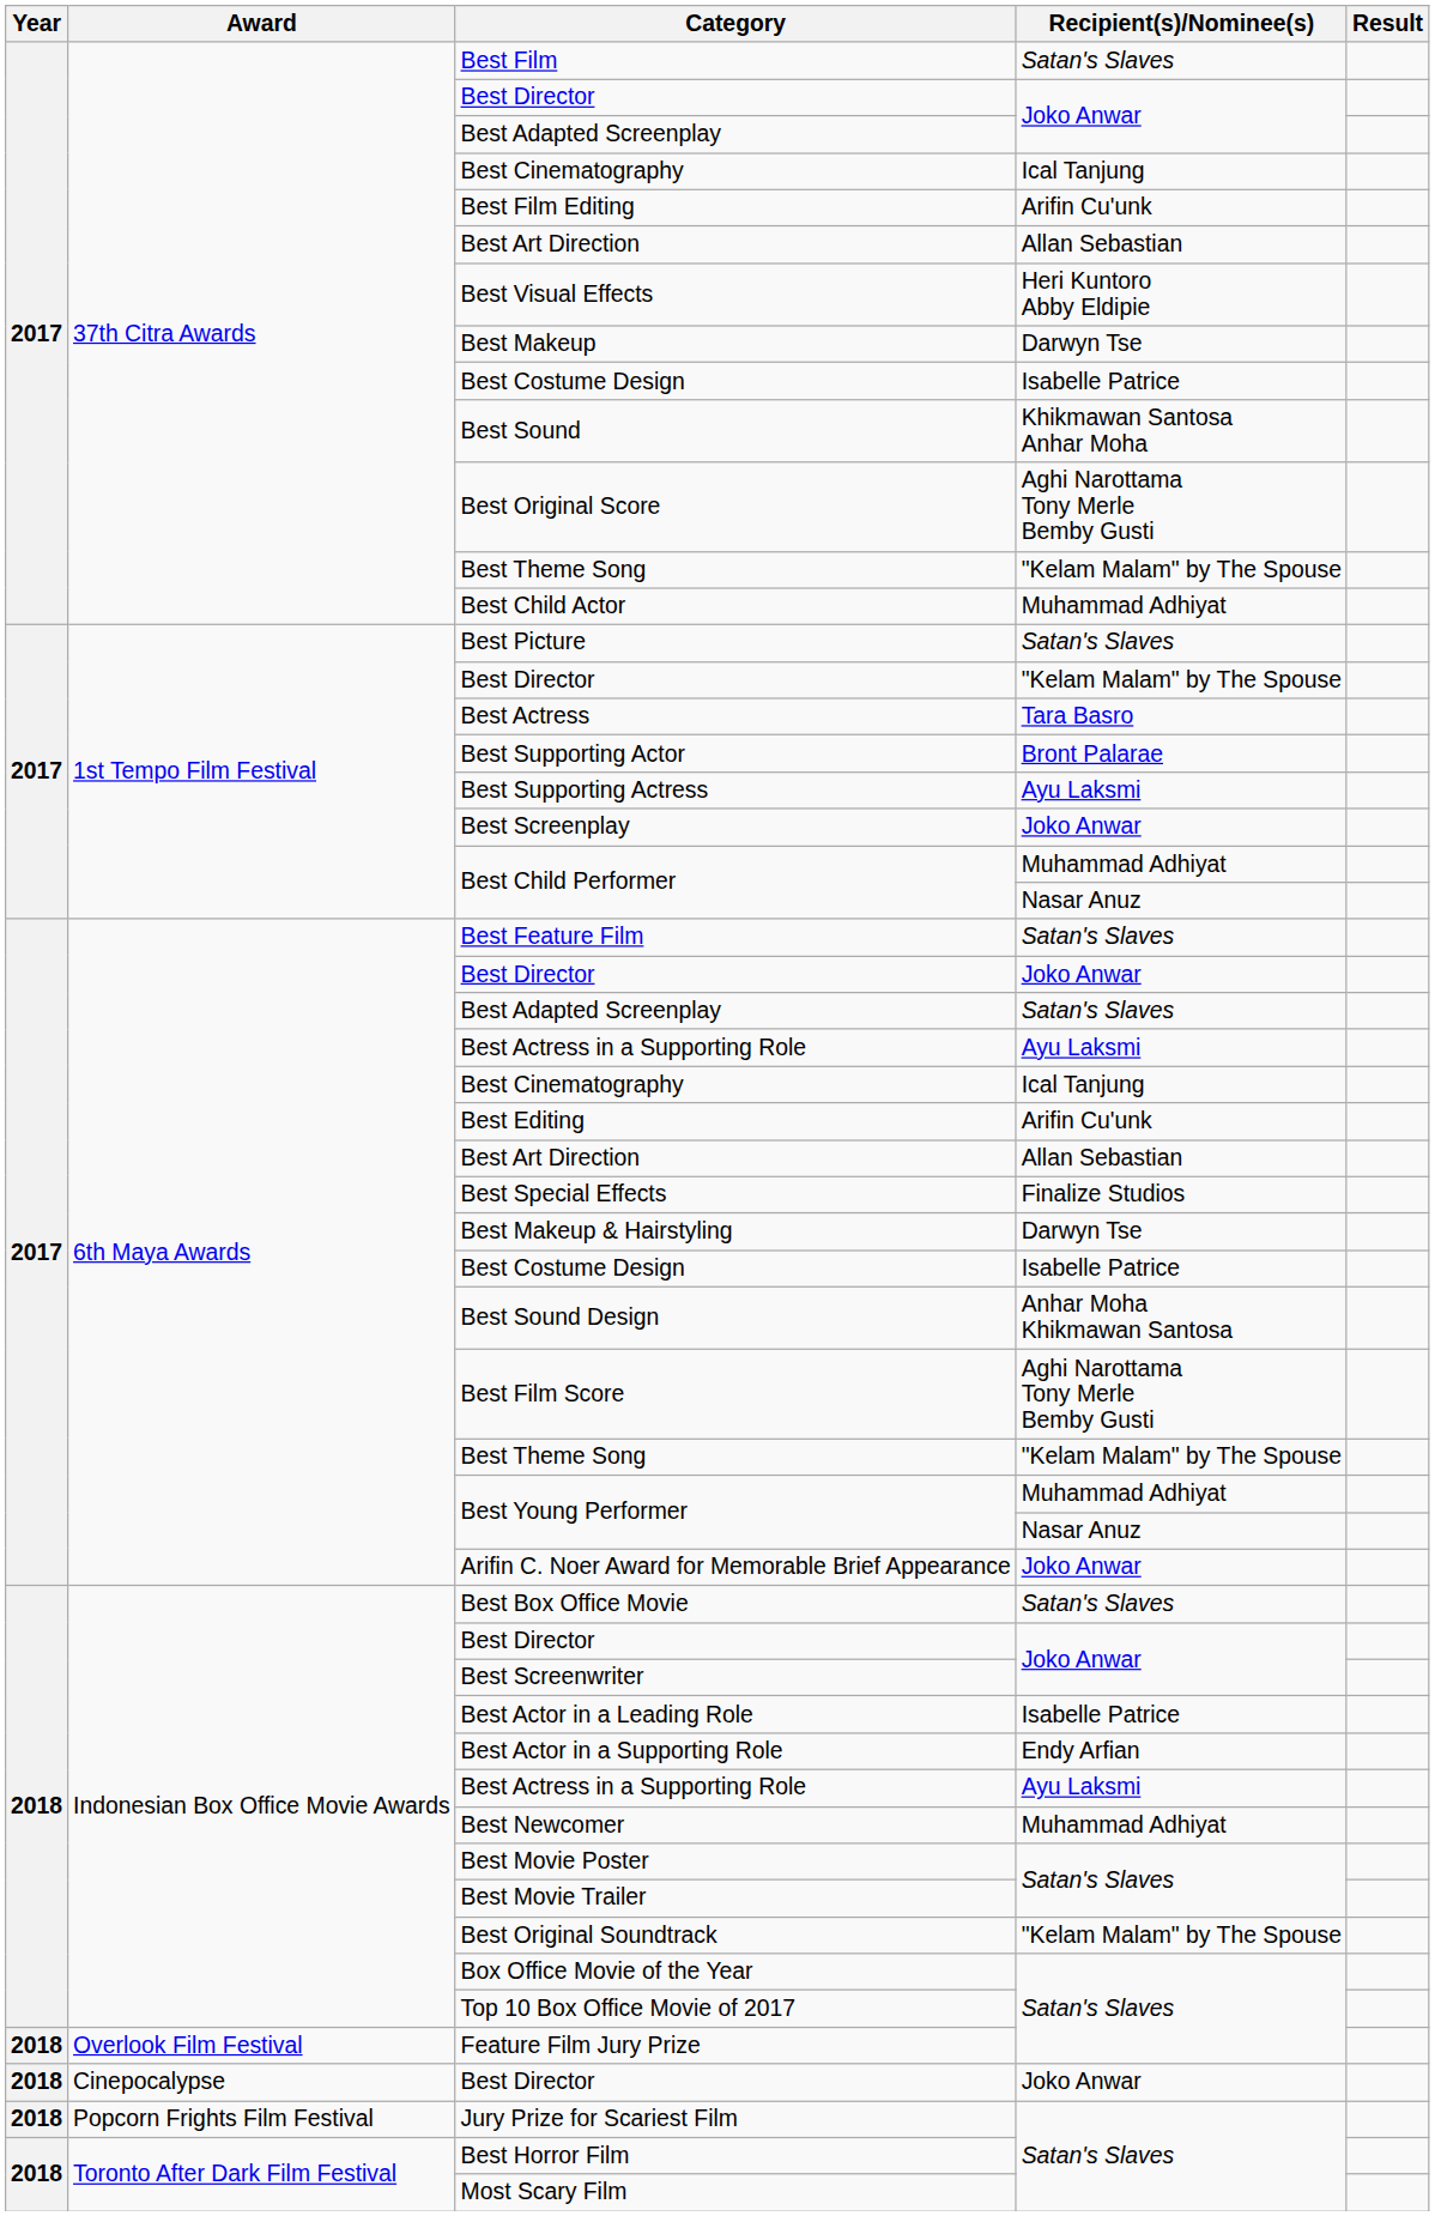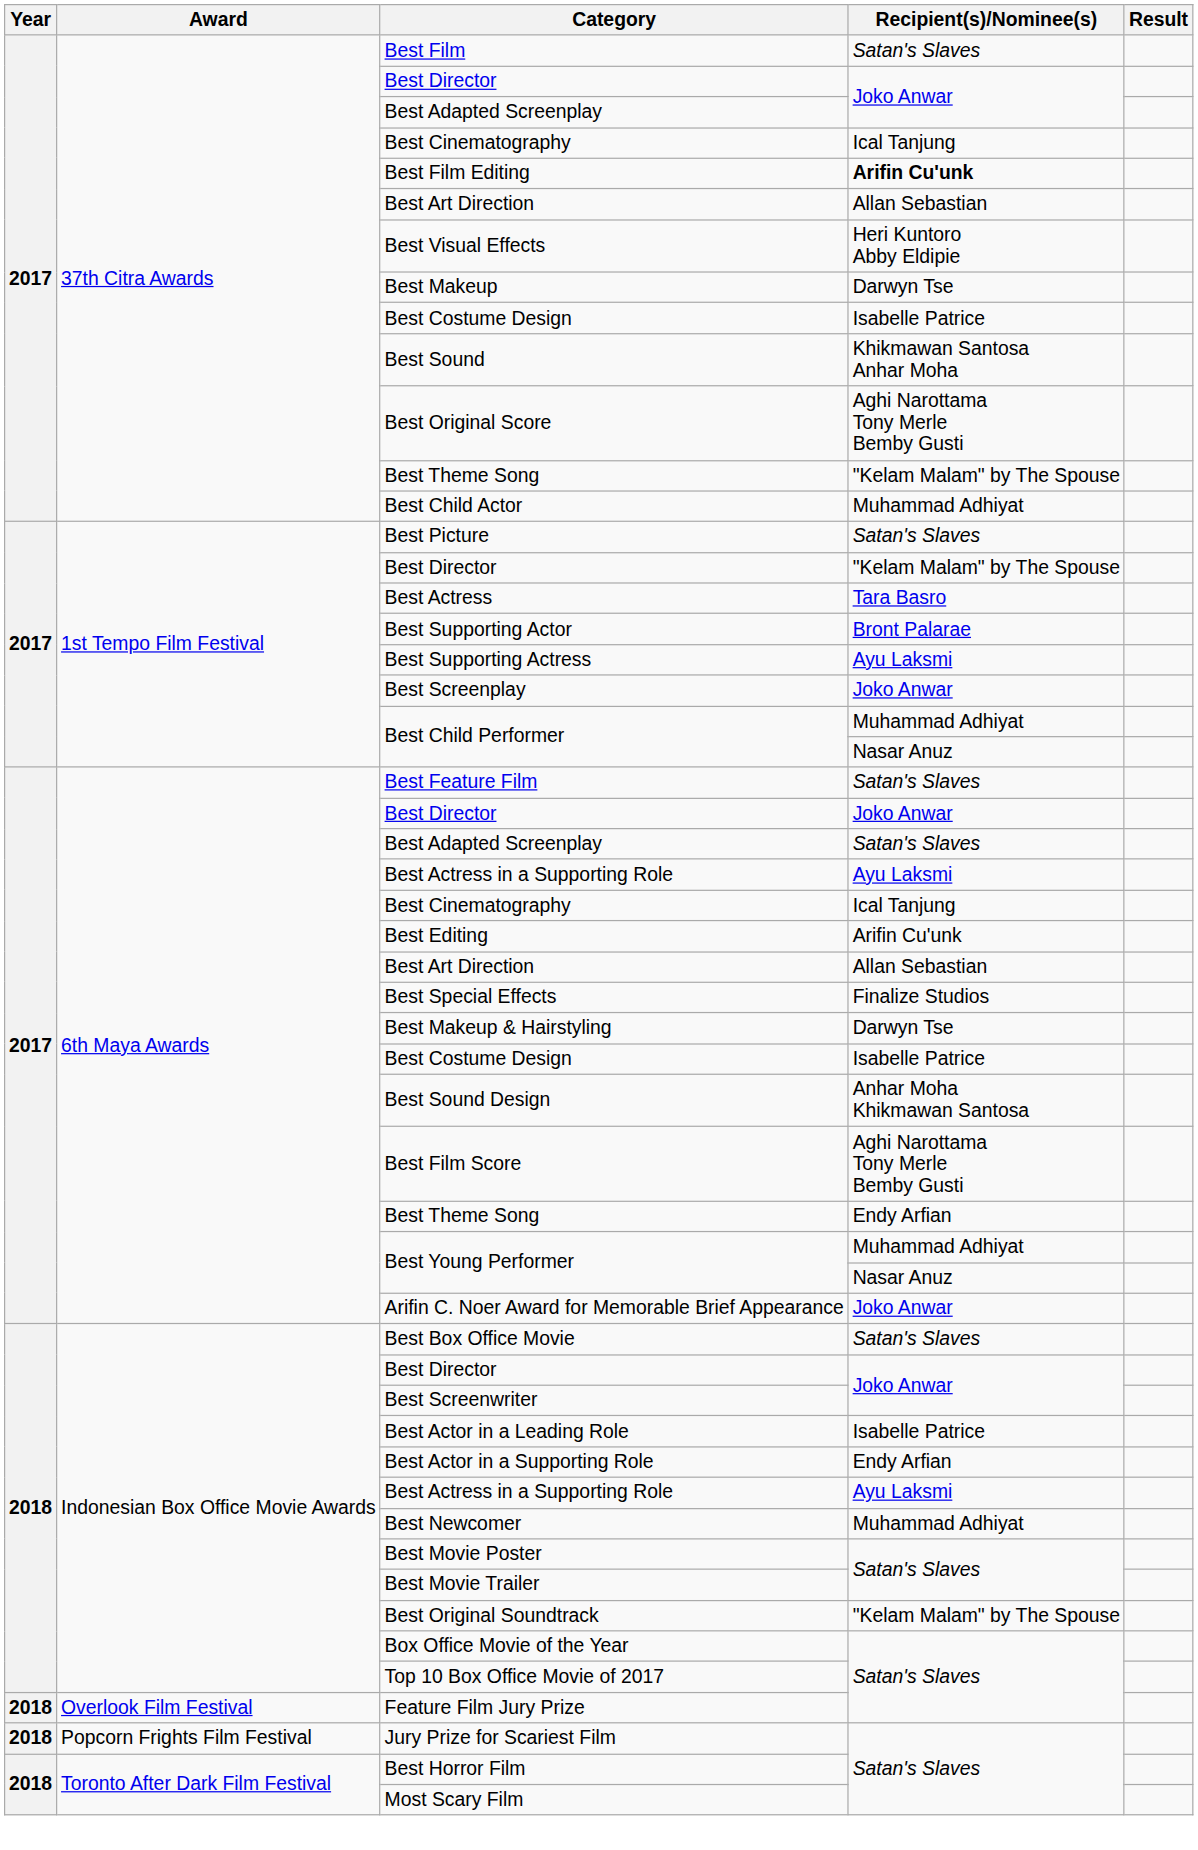Best Film Editing | Recipient(s)/Nominee(s): normal -> bold
6th Maya Awards / Best Theme Song | Recipient(s)/Nominee(s): "Kelam Malam" by The Spouse -> Endy Arfian
- row: 2018 | Cinepocalypse | Best Director | Joko Anwar
